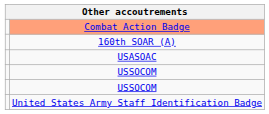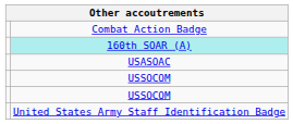Combat Action Badge | column 2: lightsalmon background -> no background
160th SOAR (A) | column 2: no background -> paleturquoise background
